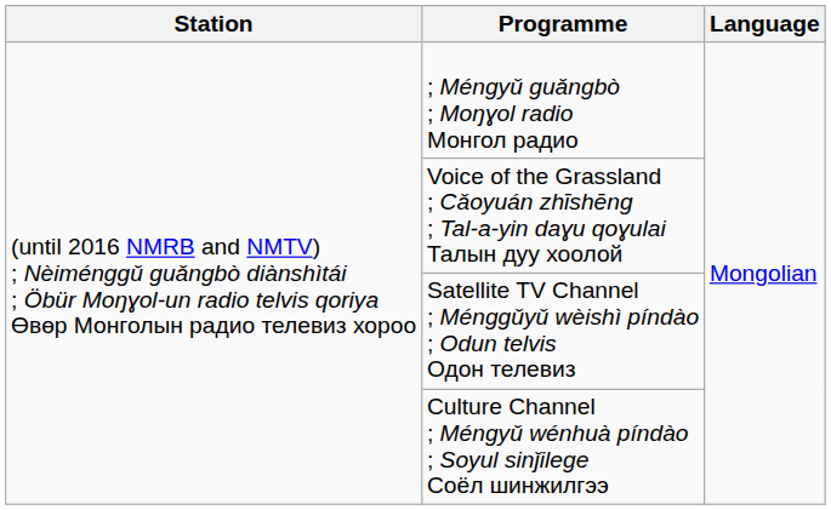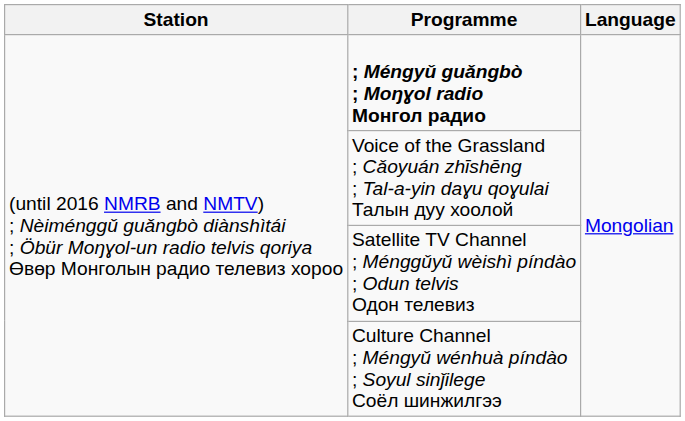; Méngyǔ guǎngbò ; Moŋɣol radio Монгол радио | Programme: normal -> bold
